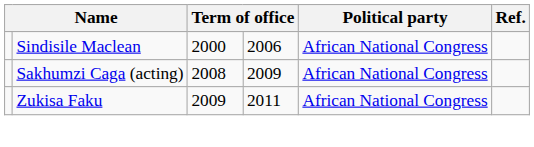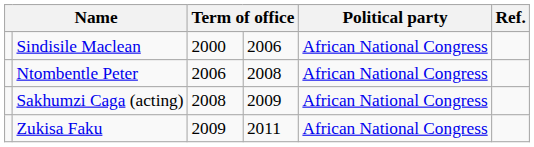+ row: Ntombentle Peter | 2006 | 2008 | African National Congress
